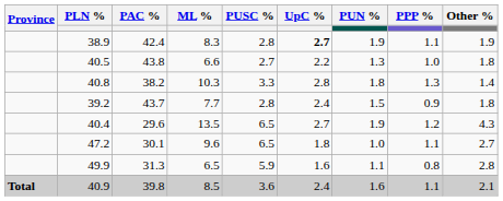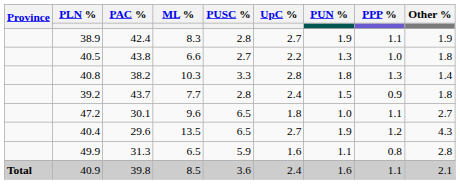38.9 | UpC %: bold -> normal
rows swapped: 47.2 <-> 40.4
